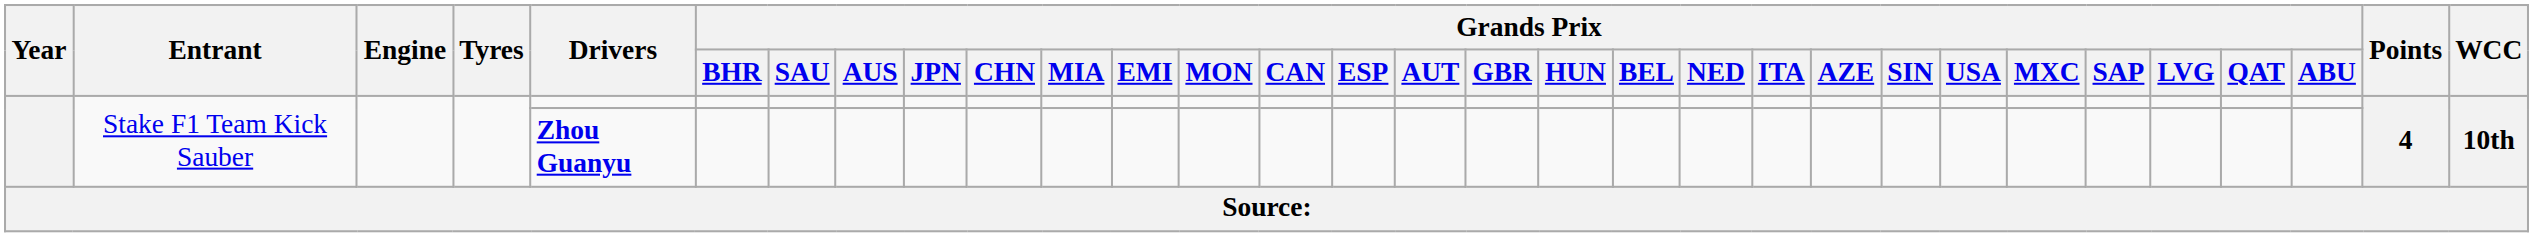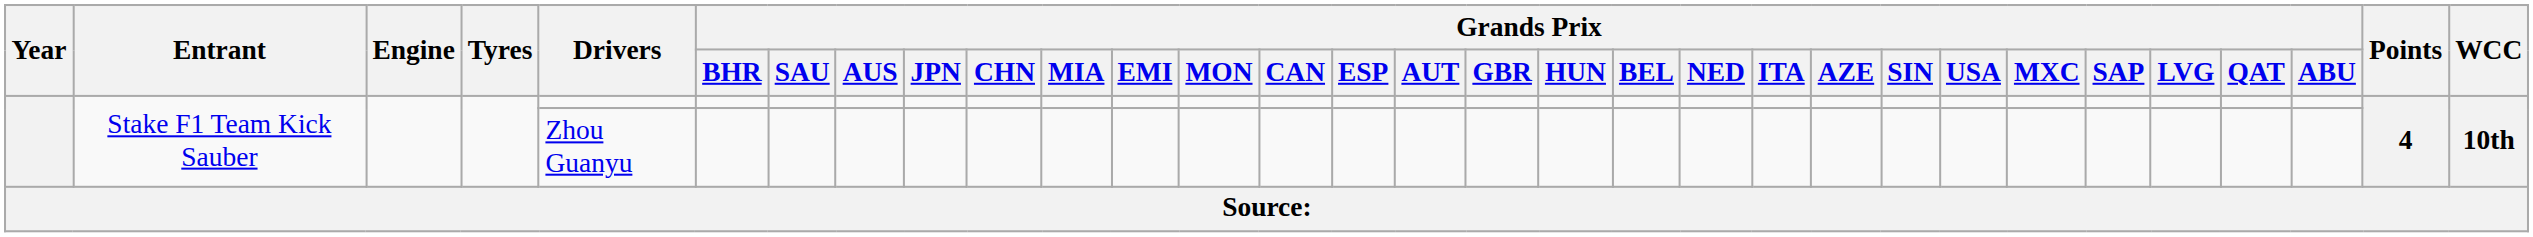row 4 | Drivers: bold -> normal
